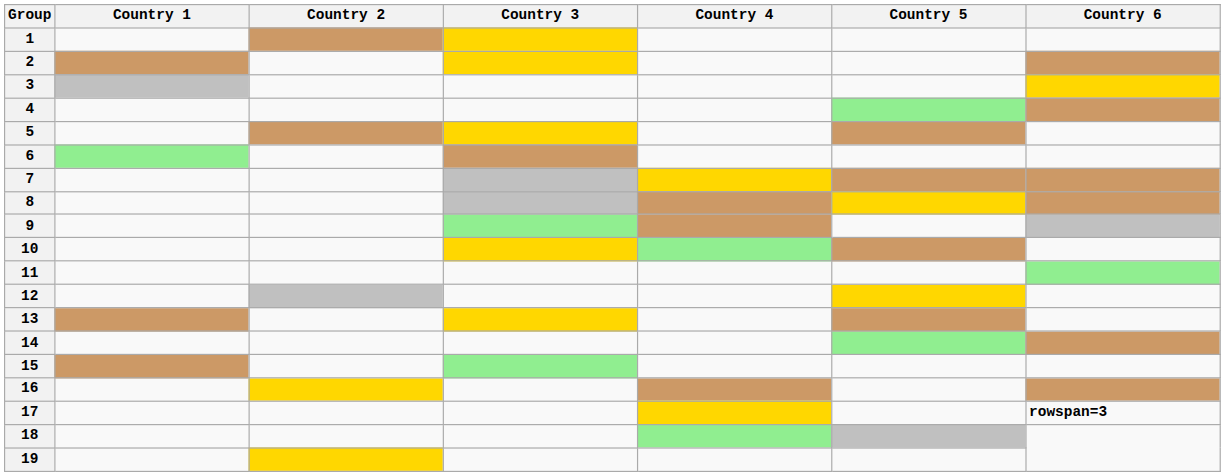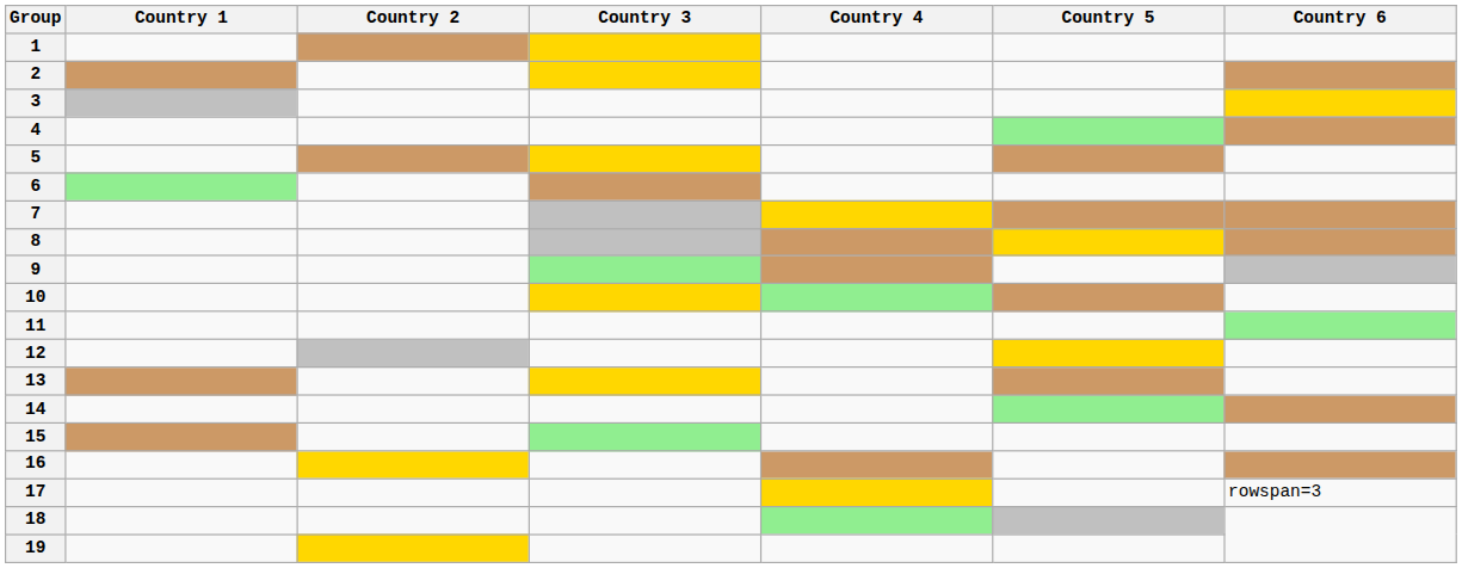17 | Country 6: bold -> normal
